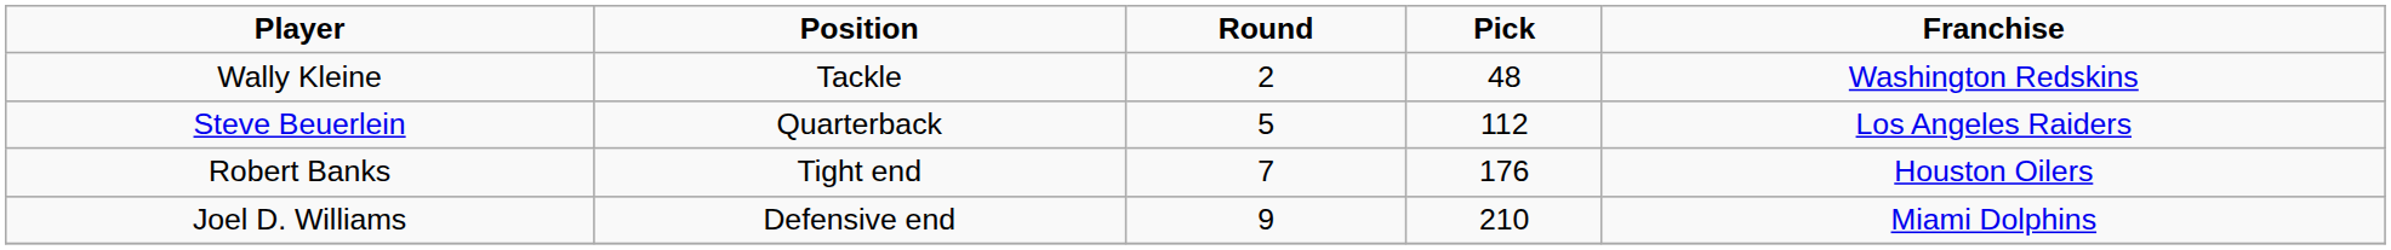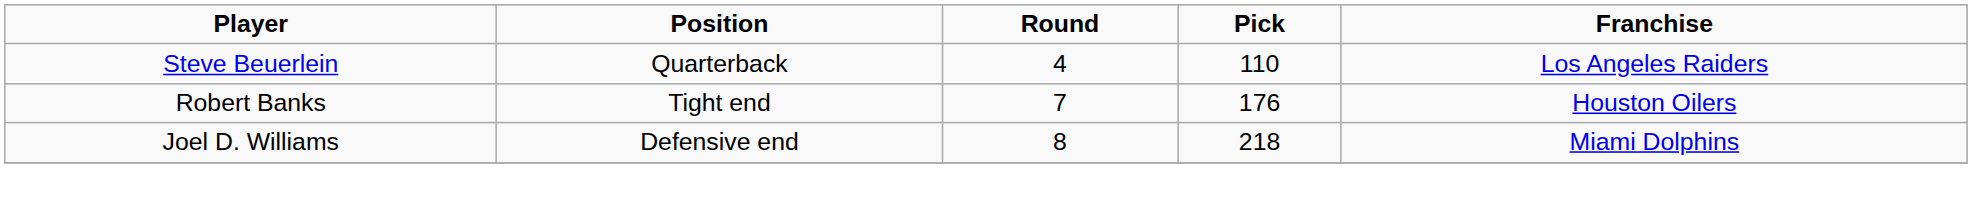- row: Wally Kleine | Tackle | 2 | 48 | Washington Redskins
Steve Beuerlein | Round: 5 -> 4
Steve Beuerlein | Pick: 112 -> 110
Joel D. Williams | Round: 9 -> 8
Joel D. Williams | Pick: 210 -> 218
